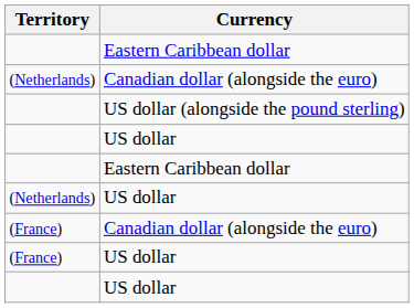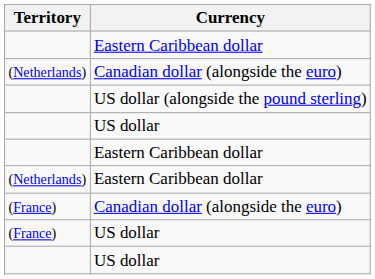row 7 | Currency: US dollar -> Eastern Caribbean dollar
